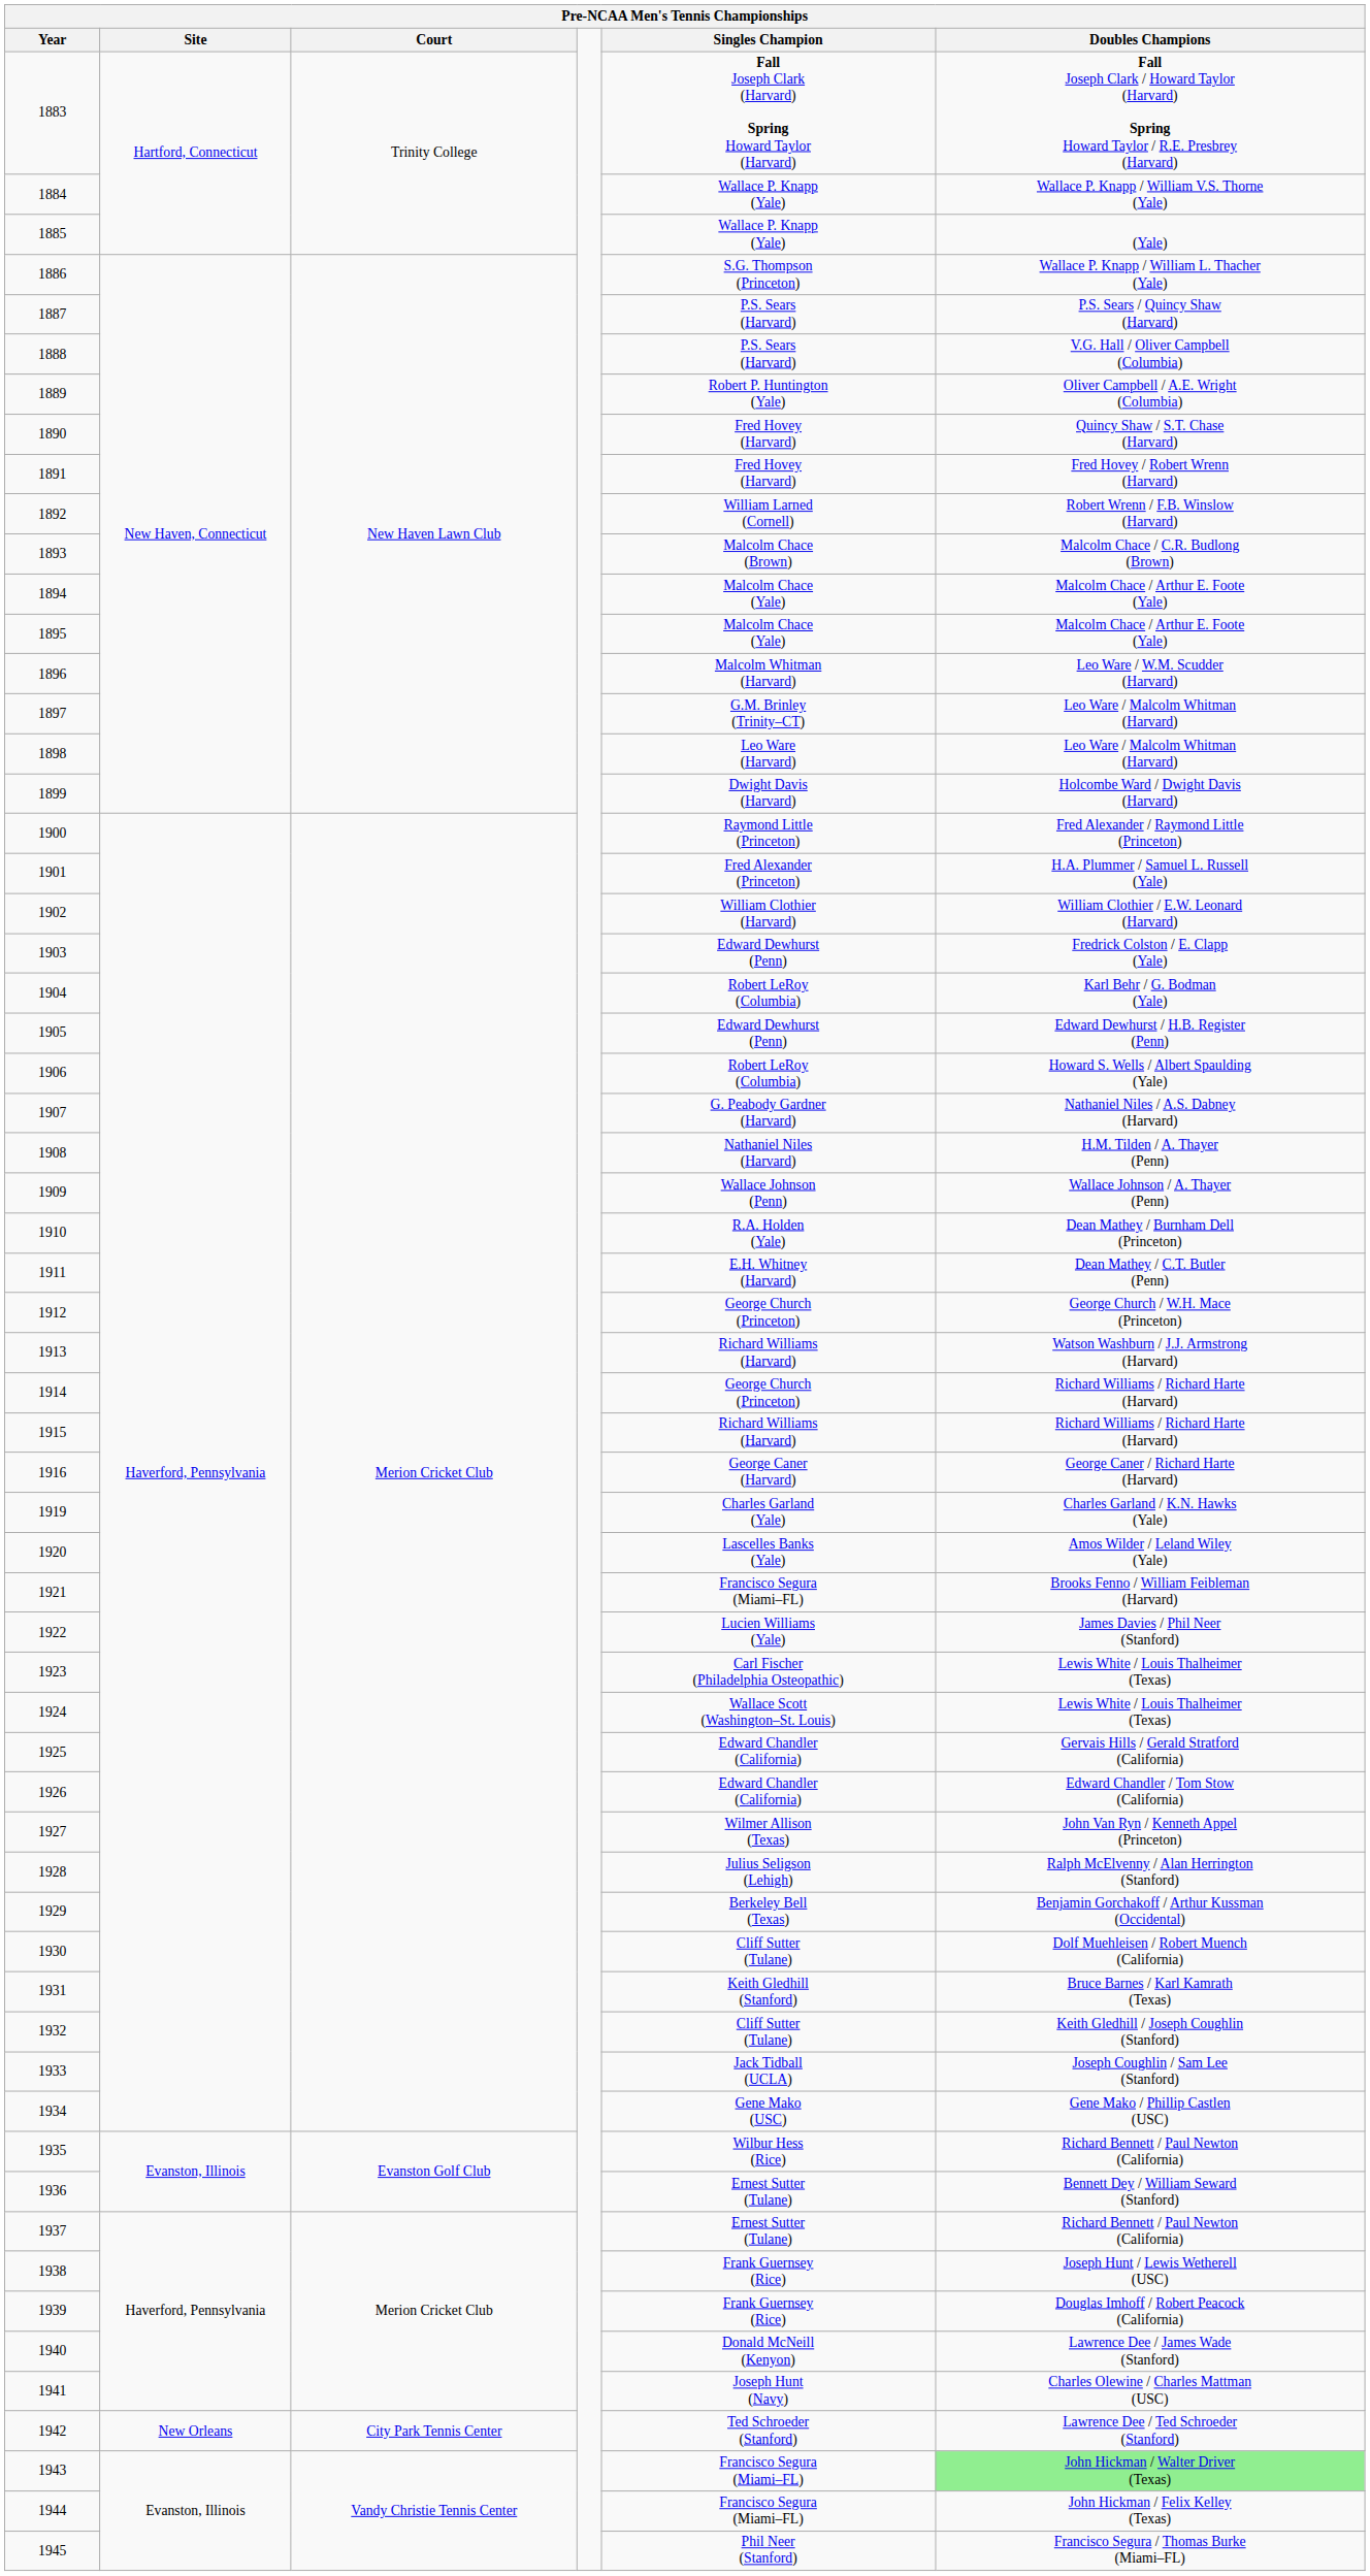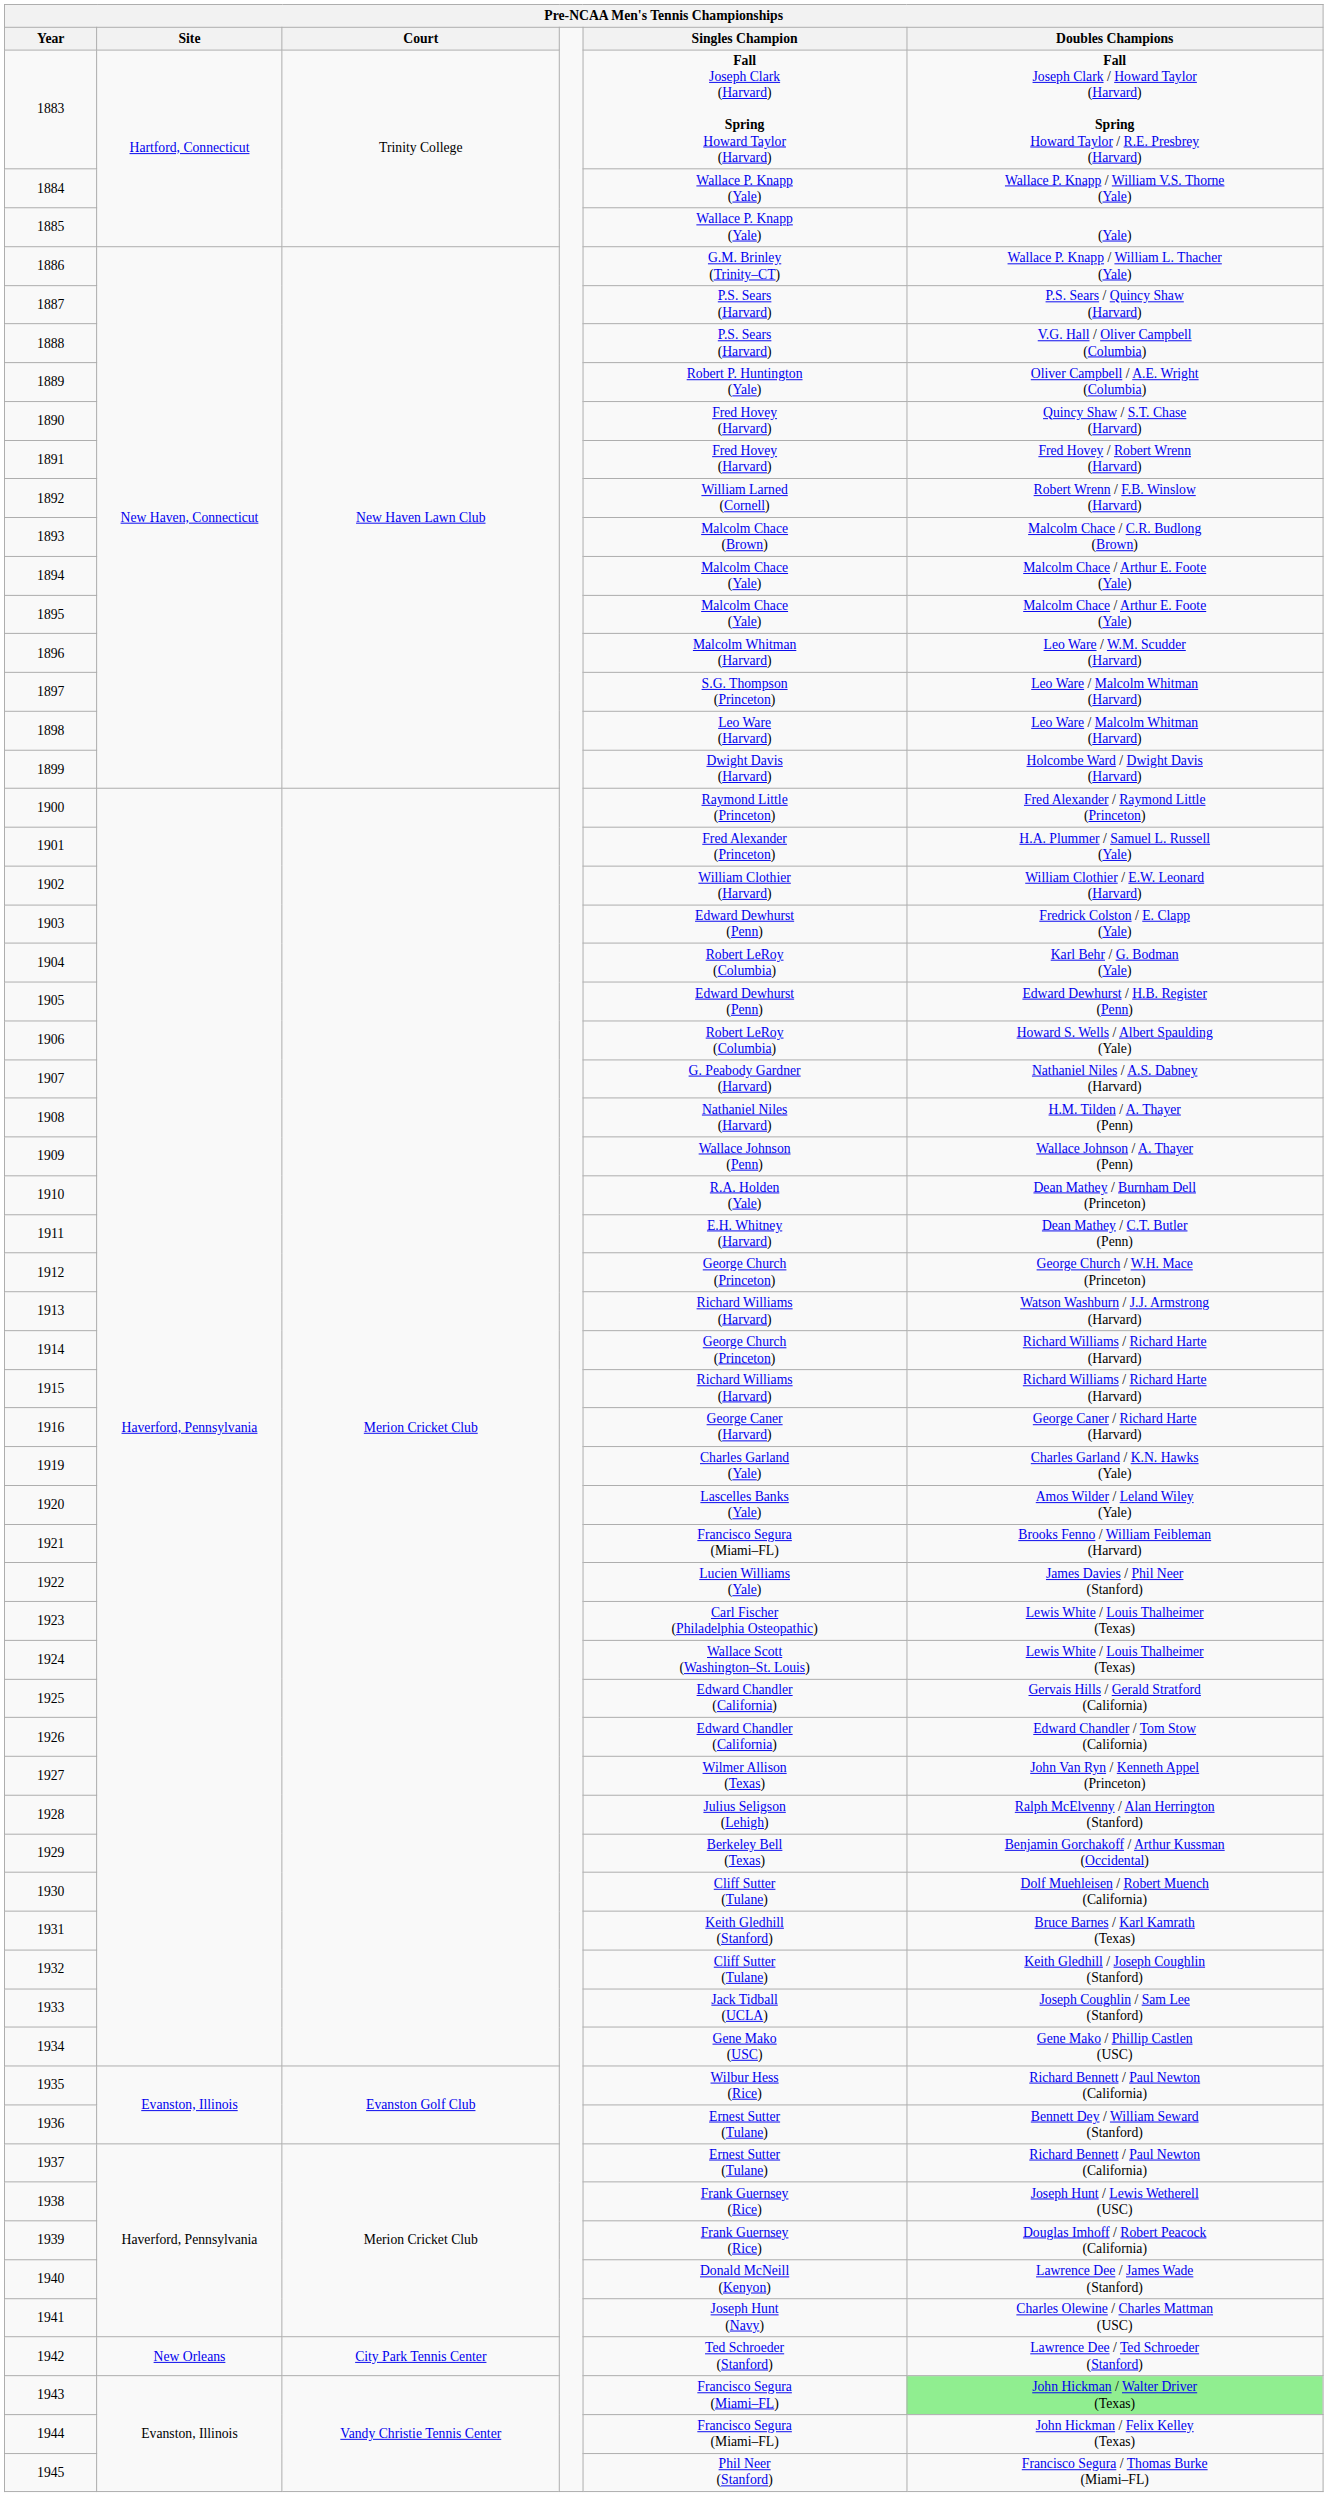1886 | Singles Champion: S.G. Thompson (Princeton) -> G.M. Brinley (Trinity–CT)
1897 | Singles Champion: G.M. Brinley (Trinity–CT) -> S.G. Thompson (Princeton)
